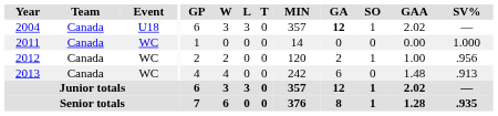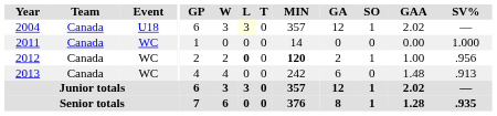2004 | L: no background -> lightyellow background
2004 | GA: bold -> normal
2012 | L: normal -> bold
2012 | MIN: normal -> bold
